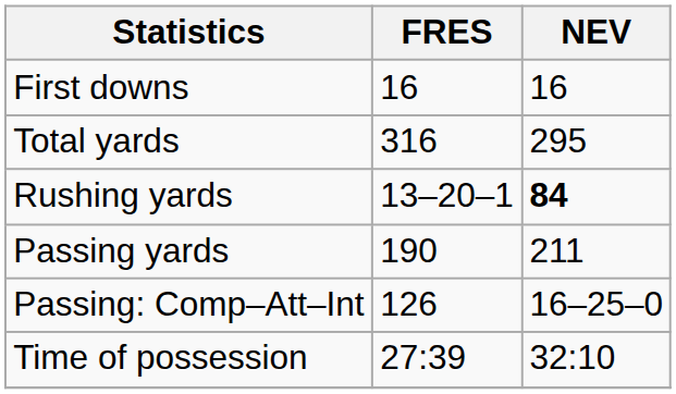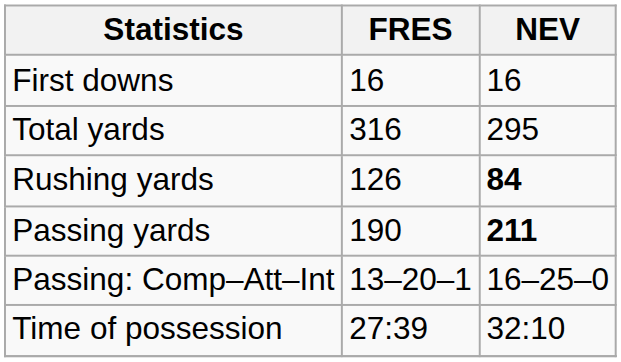Rushing yards | FRES: 13–20–1 -> 126
Passing yards | NEV: normal -> bold
Passing: Comp–Att–Int | FRES: 126 -> 13–20–1
